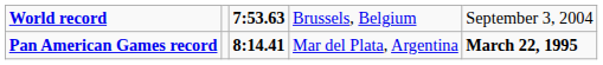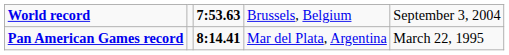Pan American Games record | column 5: bold -> normal
